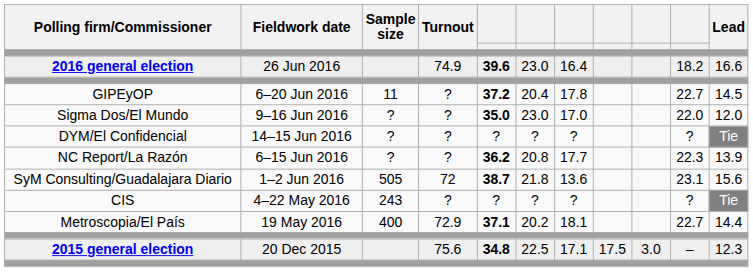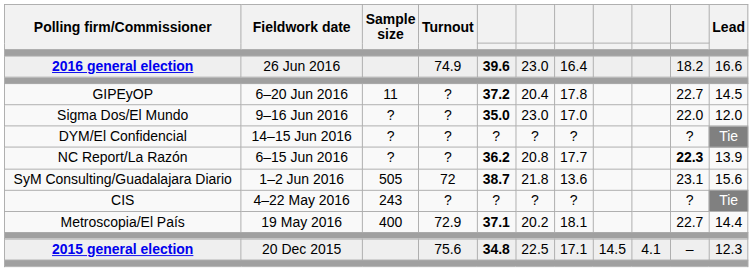NC Report/La Razón | column 10: normal -> bold
2015 general election | column 8: 17.5 -> 14.5
2015 general election | column 9: 3.0 -> 4.1
